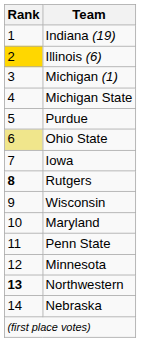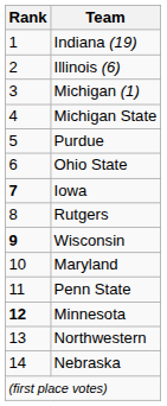Illinois (6) | Rank: gold background -> no background
Ohio State | Rank: khaki background -> no background
Iowa | Rank: normal -> bold
Rutgers | Rank: bold -> normal
Wisconsin | Rank: normal -> bold
Minnesota | Rank: normal -> bold
Northwestern | Rank: bold -> normal
